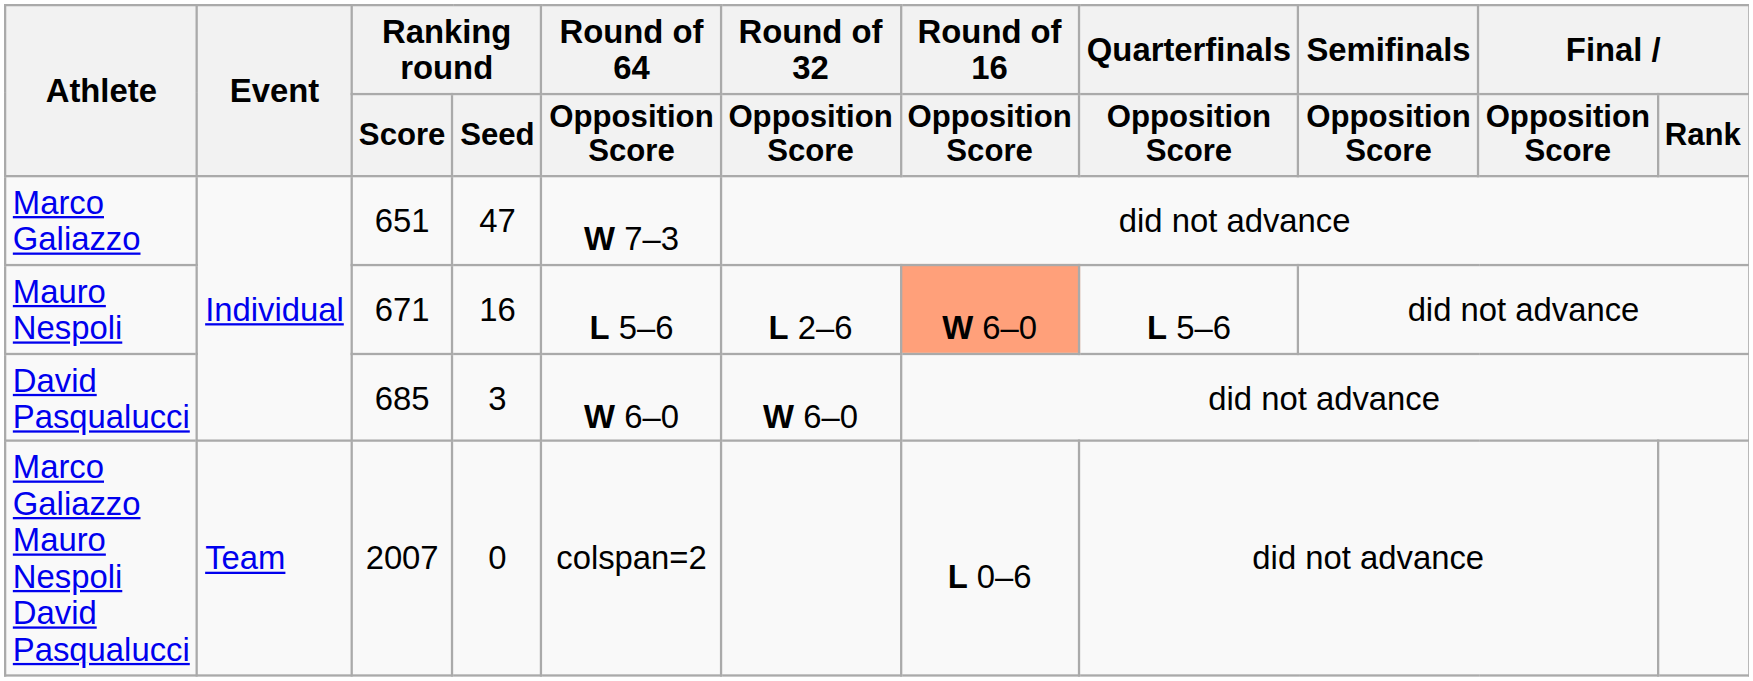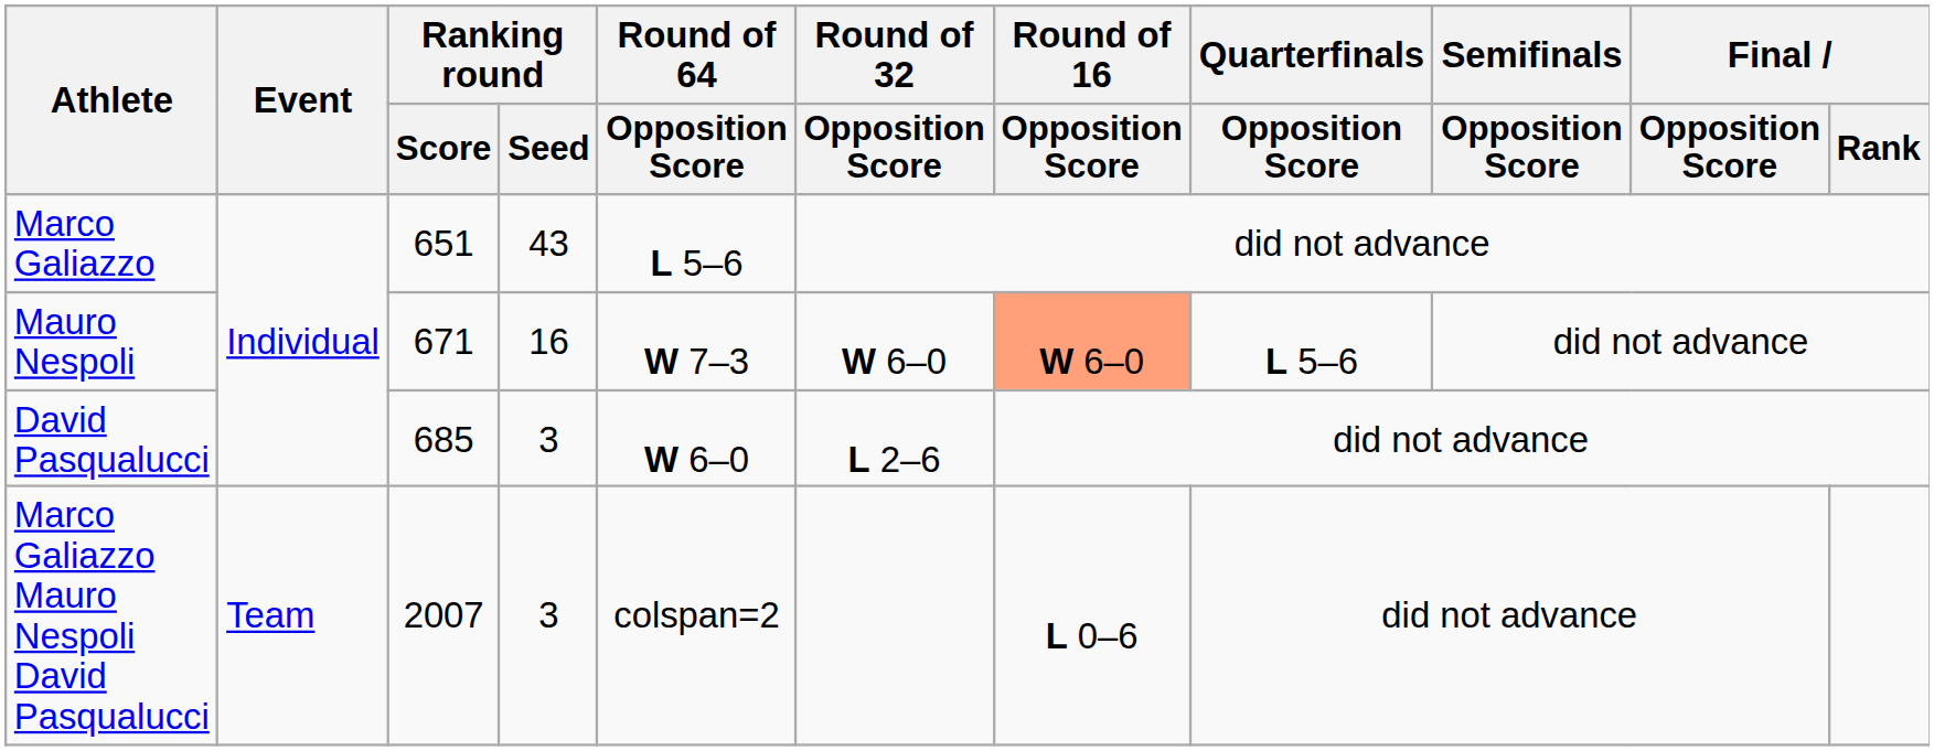Marco Galiazzo | Ranking round / Seed: 47 -> 43
Marco Galiazzo | Round of 64 / Opposition Score: W 7–3 -> L 5–6
Mauro Nespoli | Round of 64 / Opposition Score: L 5–6 -> W 7–3
Mauro Nespoli | Round of 32 / Opposition Score: L 2–6 -> W 6–0
David Pasqualucci | Round of 32 / Opposition Score: W 6–0 -> L 2–6
Marco Galiazzo Mauro Nespoli David Pasqualucci | Ranking round / Seed: 0 -> 3
